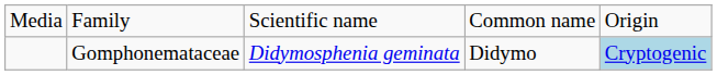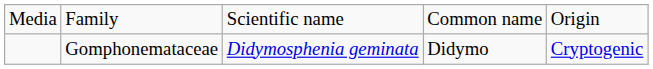Gomphonemataceae | column 5: lightblue background -> no background
